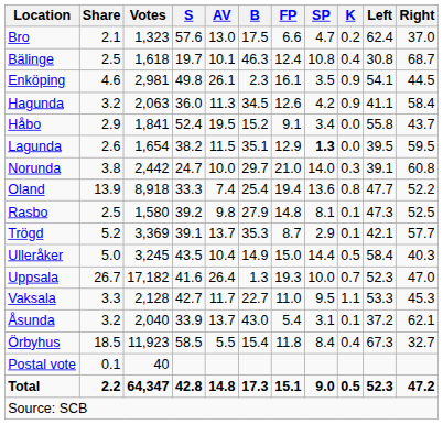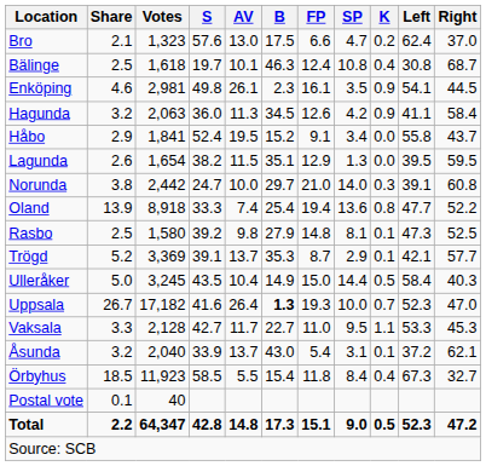Lagunda | SP: bold -> normal
Uppsala | B: normal -> bold
